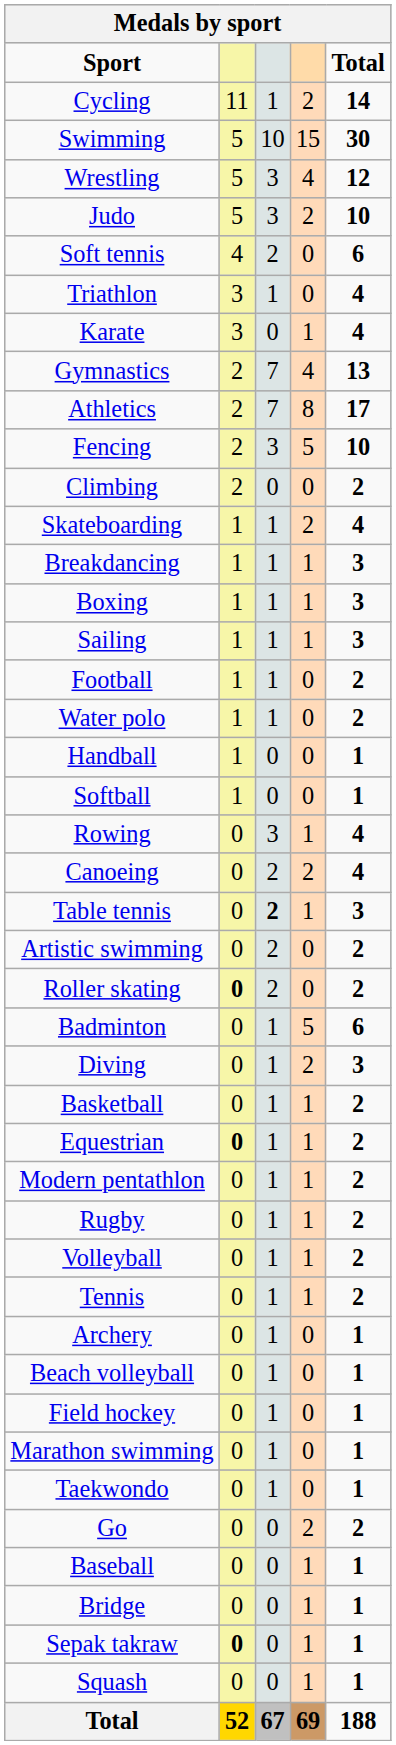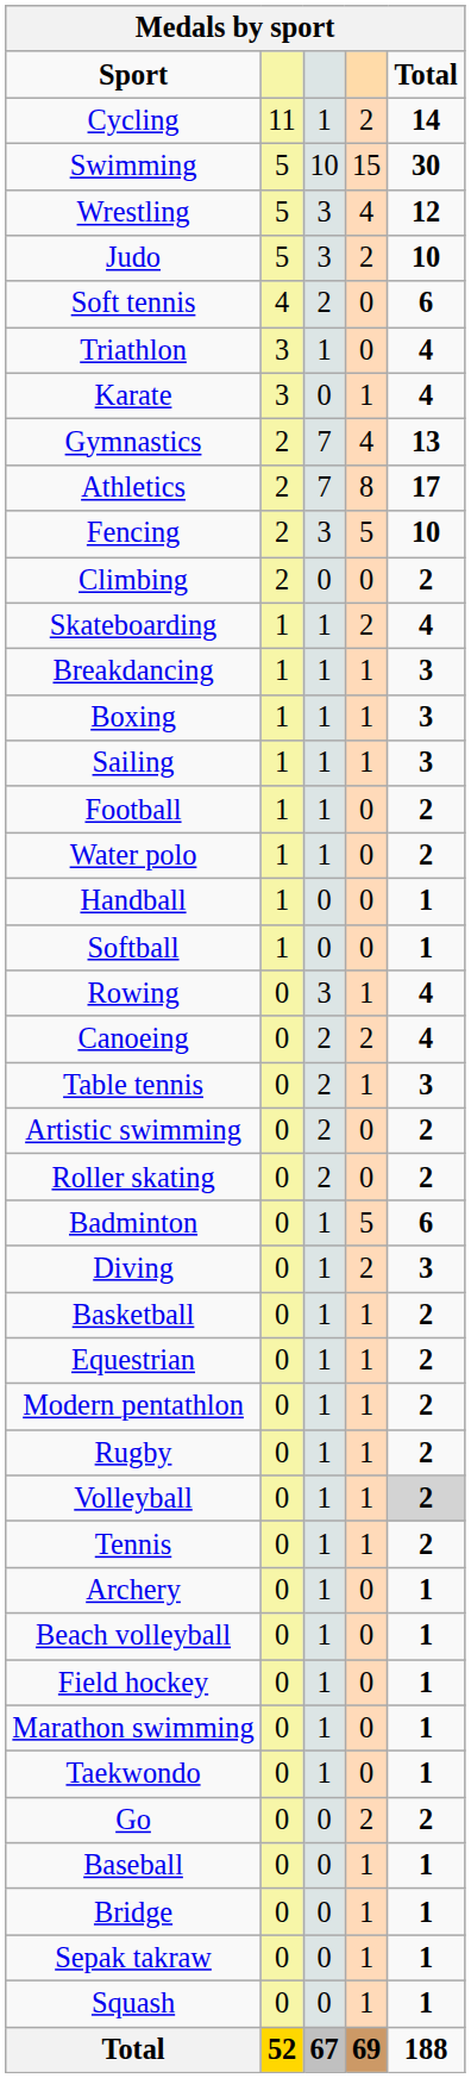Table tennis | column 3: bold -> normal
Roller skating | column 2: bold -> normal
Equestrian | column 2: bold -> normal
Volleyball | Total: no background -> lightgrey background
Sepak takraw | column 2: bold -> normal
